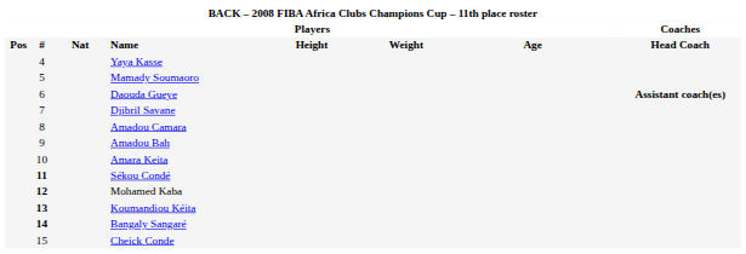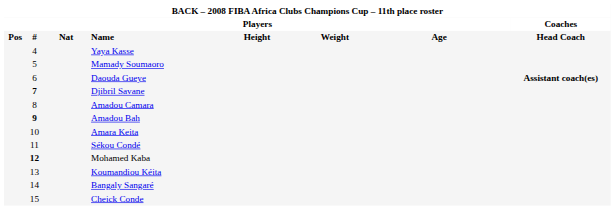Djibril Savane | column 2: normal -> bold
Amadou Bah | column 2: normal -> bold
Sékou Condé | column 2: bold -> normal
Koumandiou Kéita | column 2: bold -> normal
Bangaly Sangaré | column 2: bold -> normal
